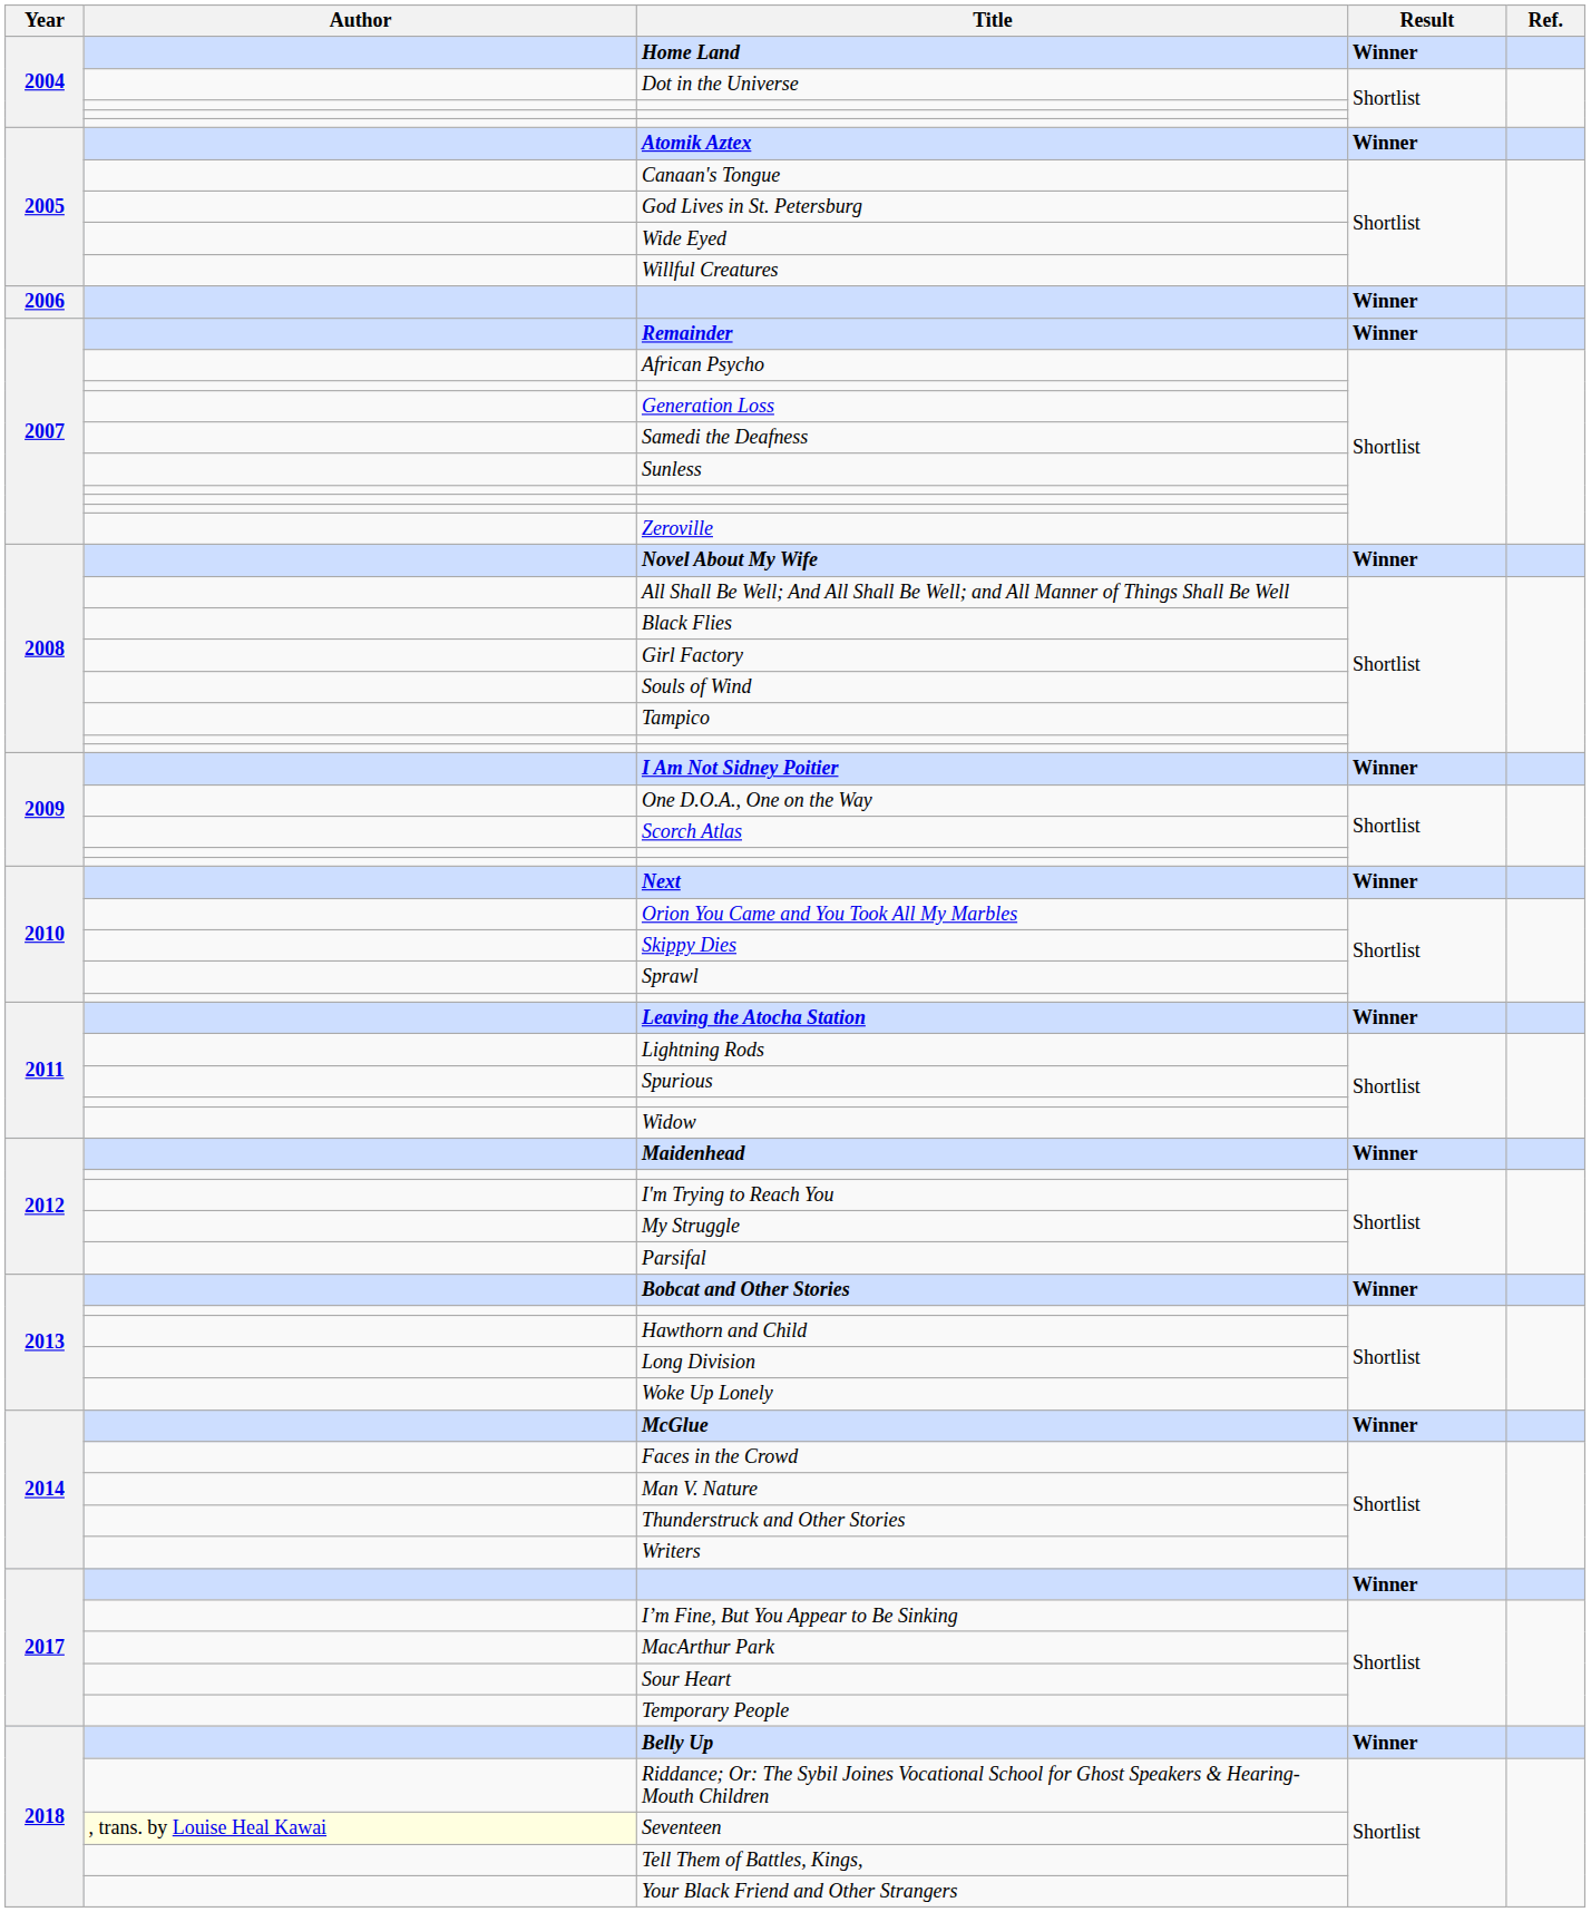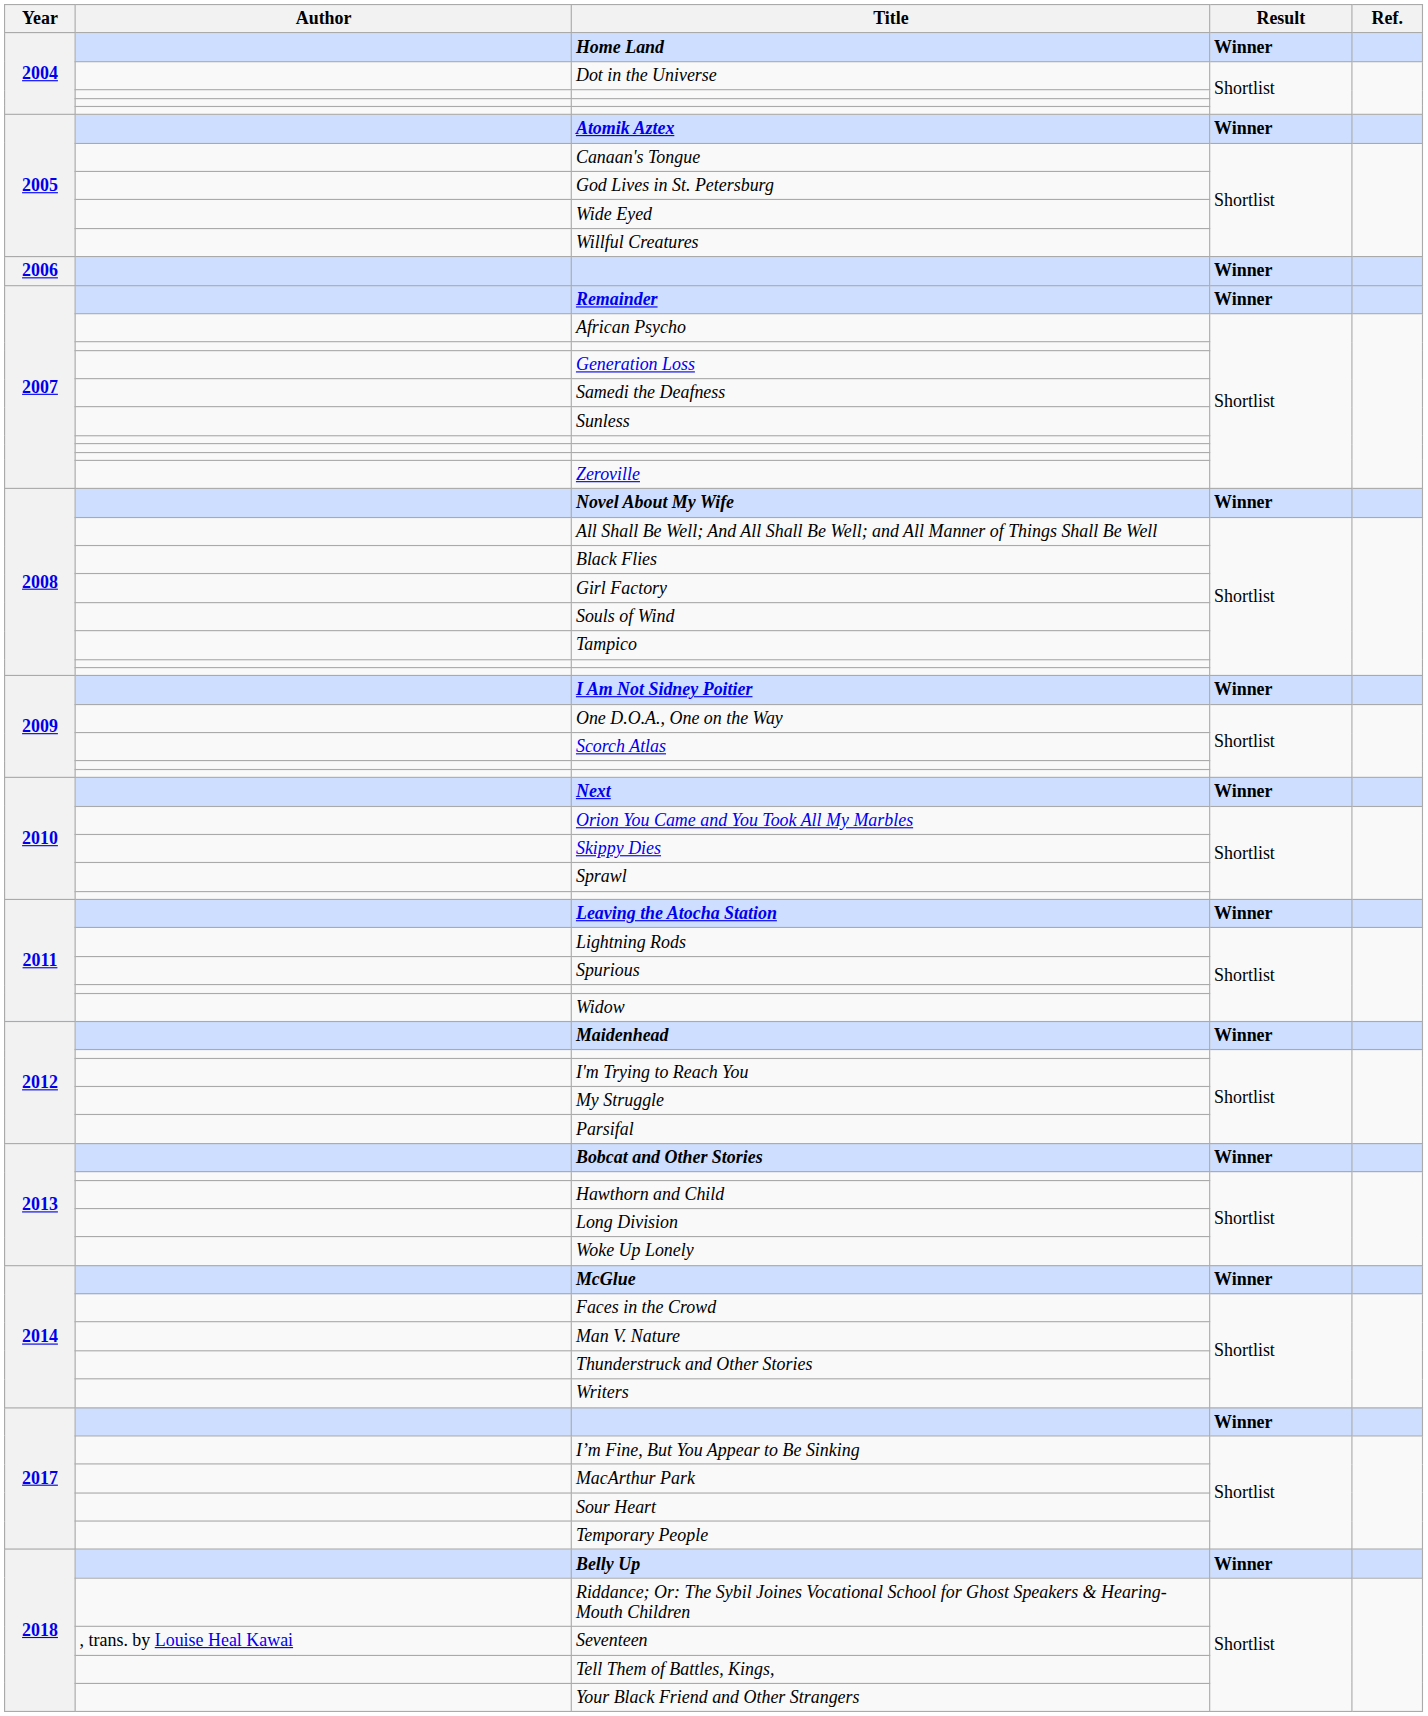Seventeen | Author: lightyellow background -> no background
